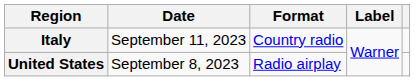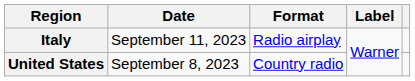Italy | Format: Country radio -> Radio airplay
United States | Format: Radio airplay -> Country radio
